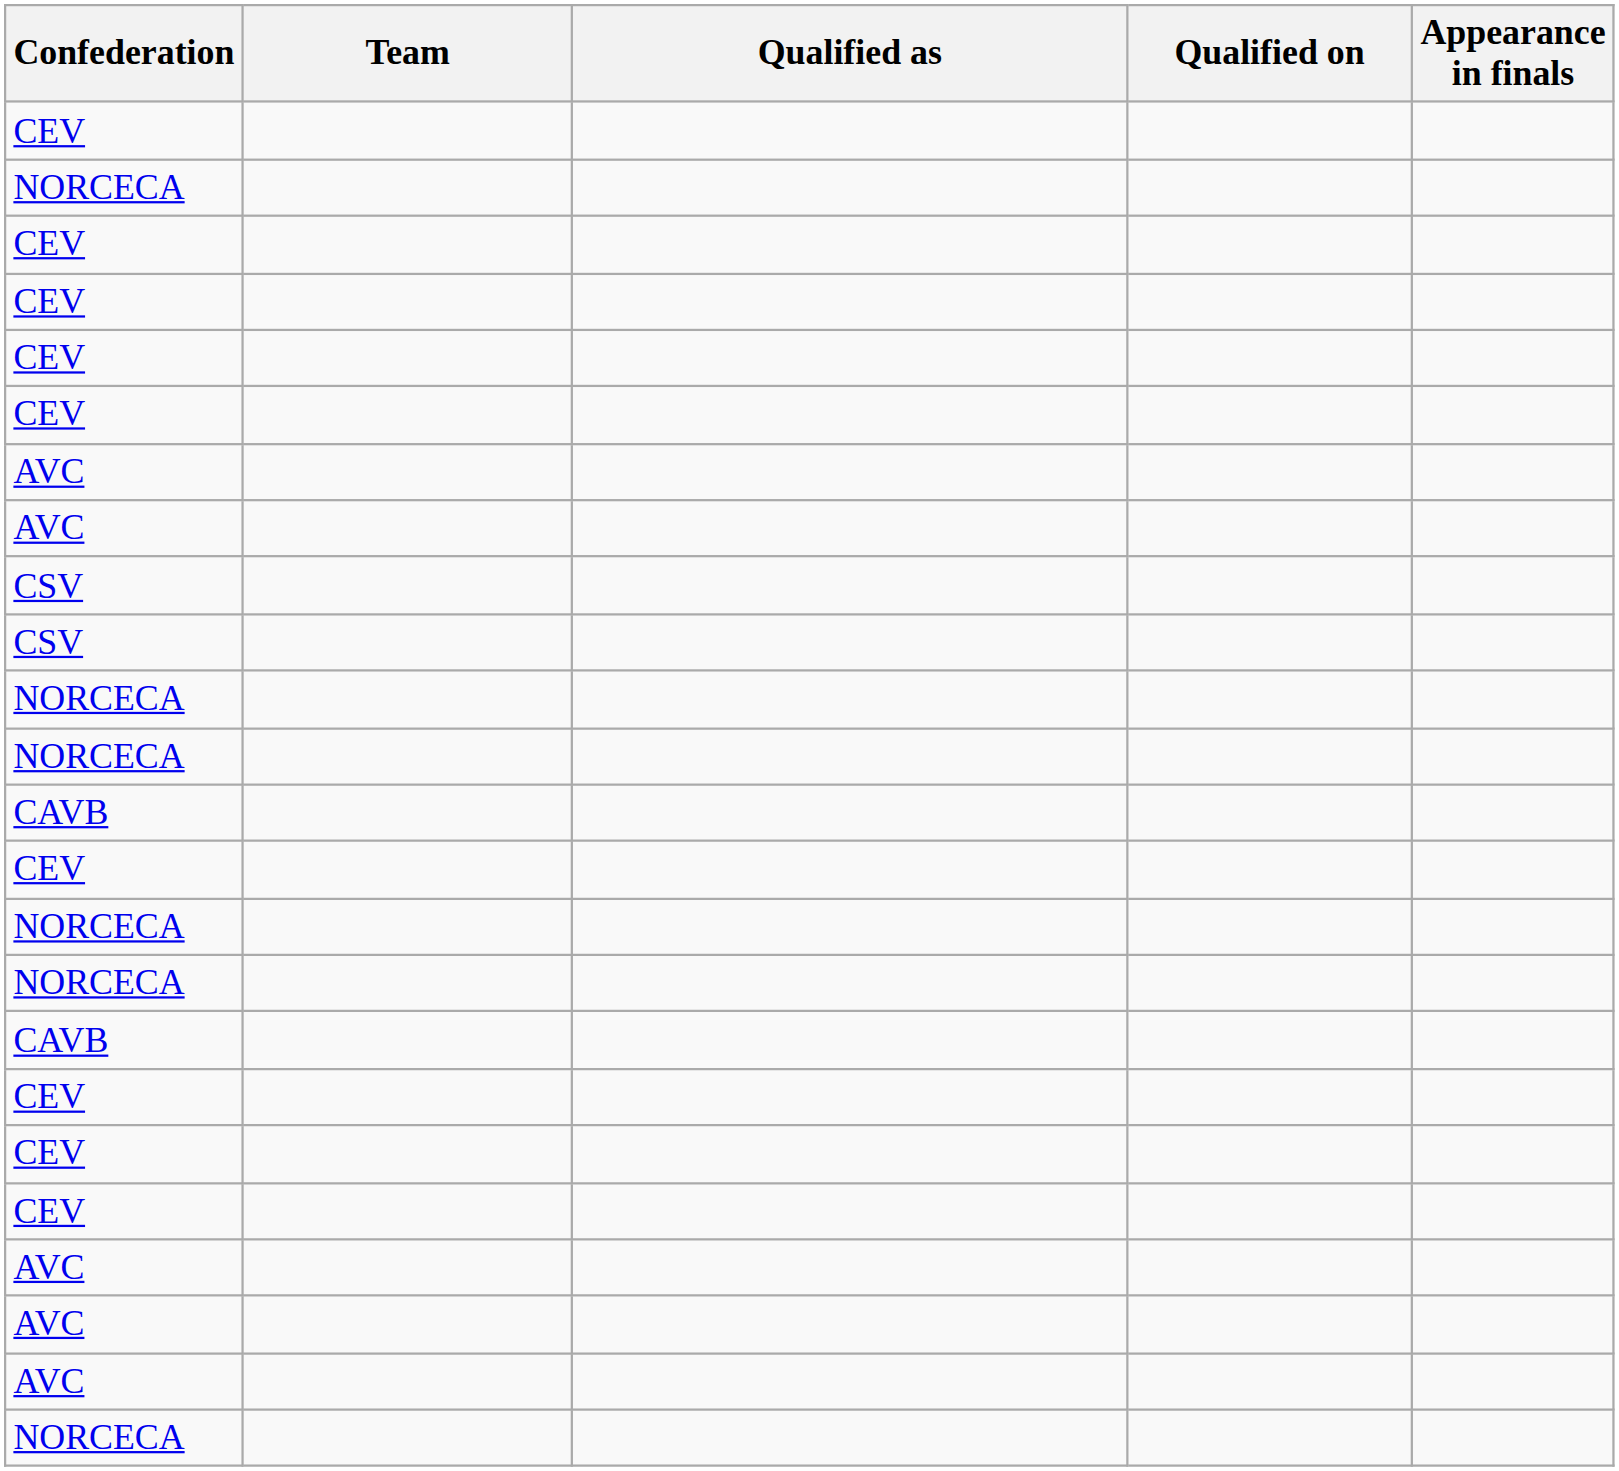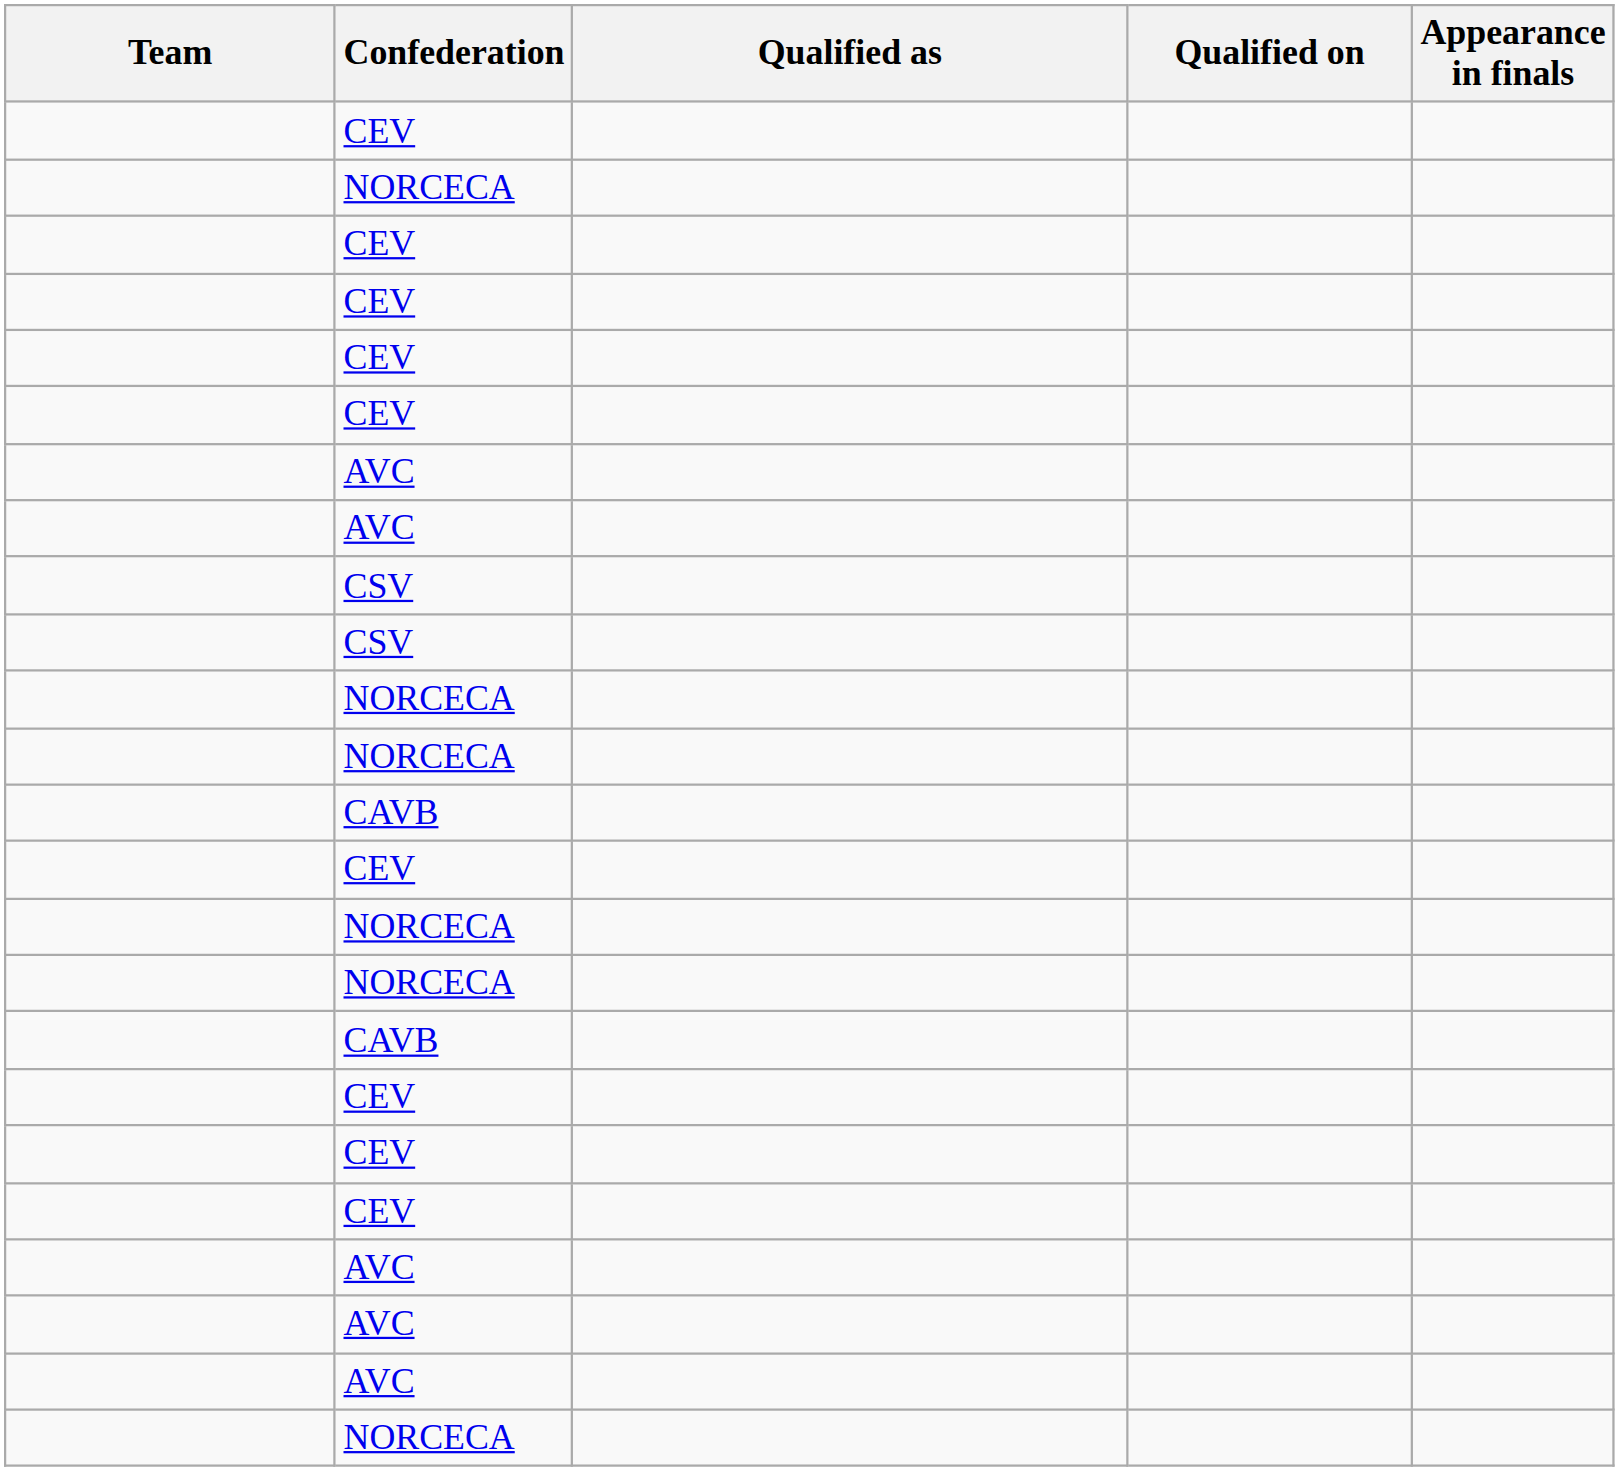columns swapped: Team <-> Confederation
